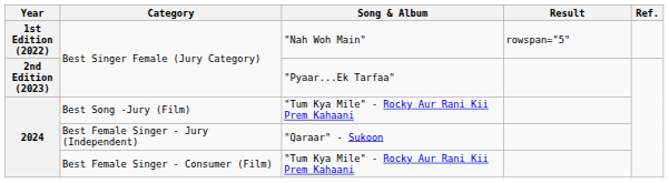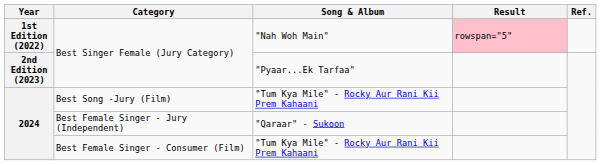Best Singer Female (Jury Category) / "Nah Woh Main" | Result: no background -> pink background
